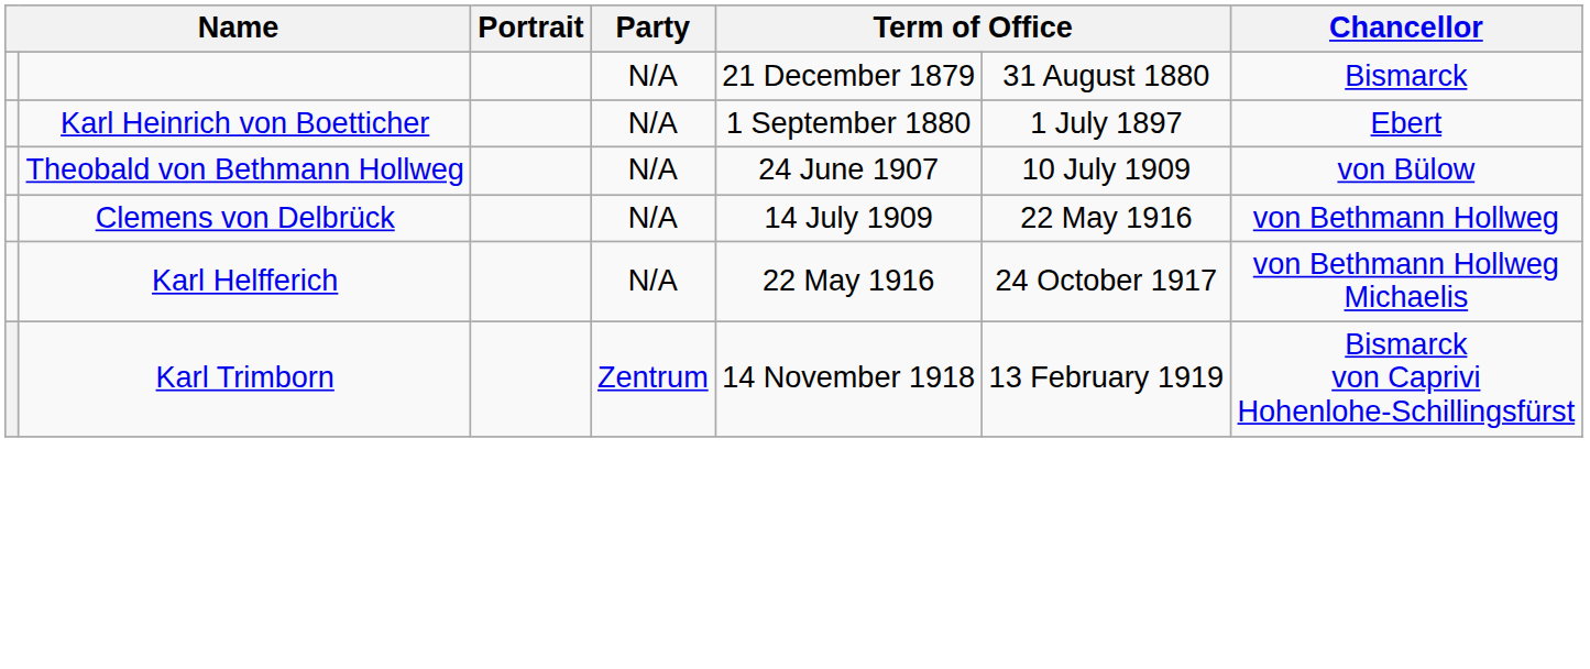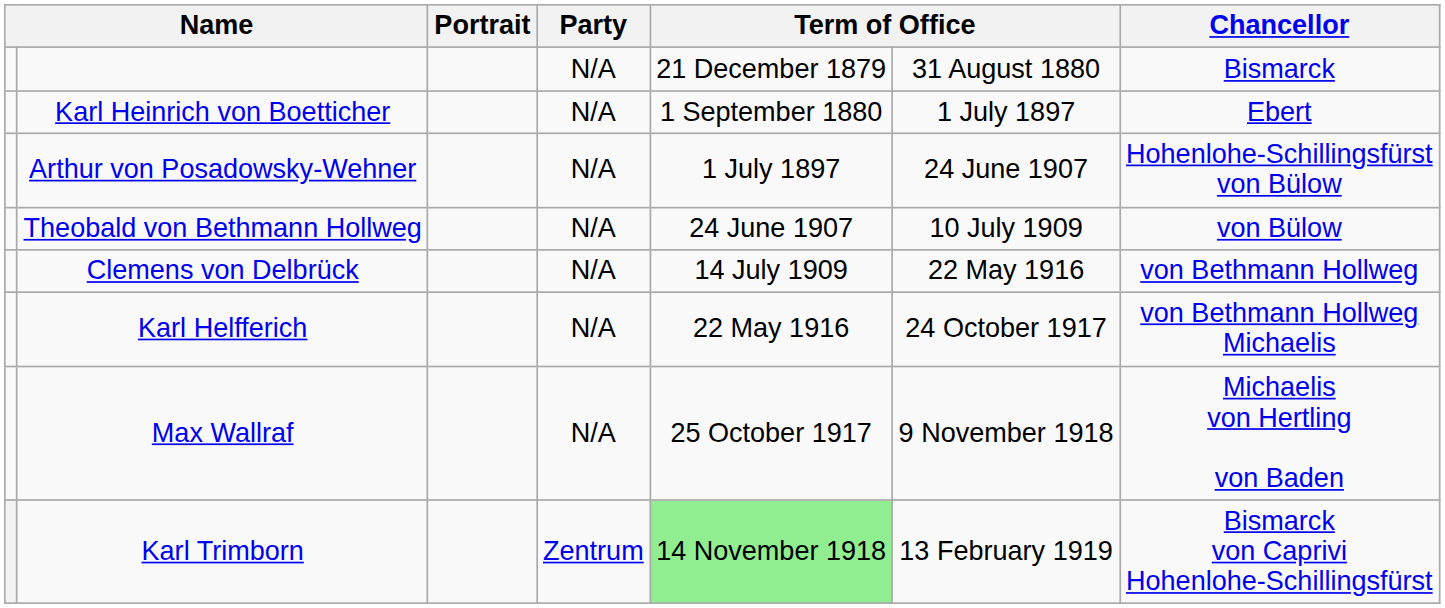+ row: Arthur von Posadowsky-Wehner | N/A | 1 July 1897 | 24 June 1907 | Hohenlohe-Schillingsfürst von Bülow
+ row: Max Wallraf | N/A | 25 October 1917 | 9 November 1918 | Michaelis von Hertling von Baden
Karl Trimborn | column 5: no background -> lightgreen background
